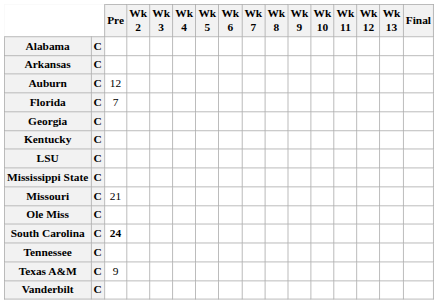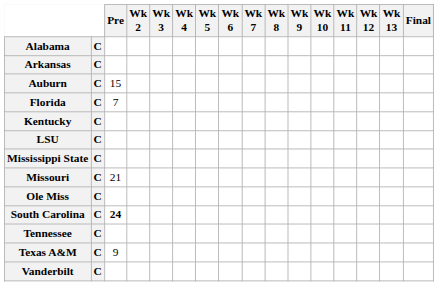Auburn | Pre: 12 -> 15
- row: Georgia | C
